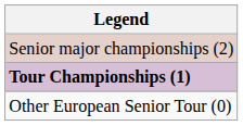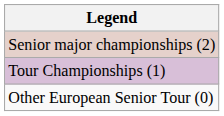row 3 | column 1: bold -> normal
